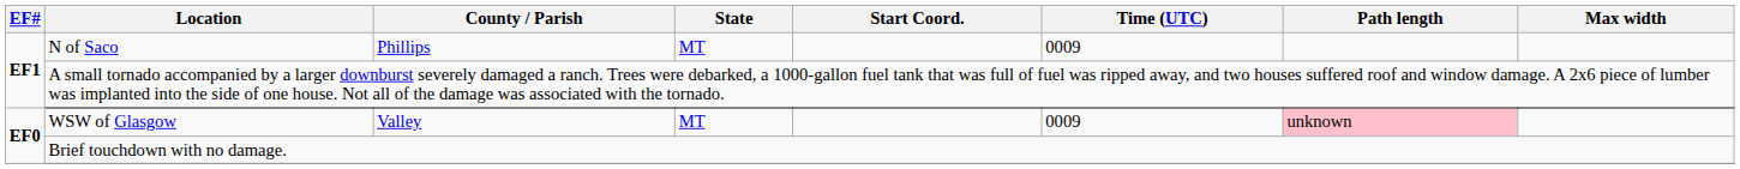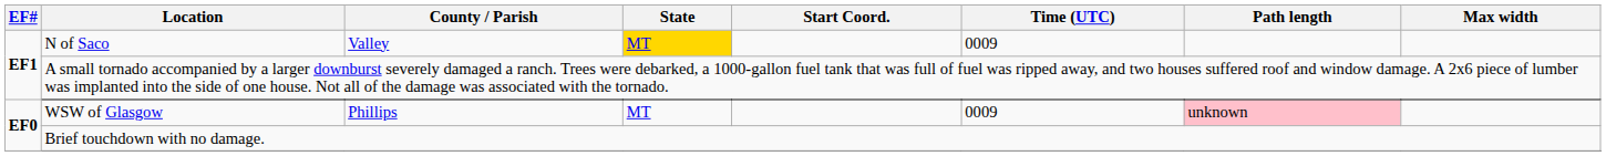N of Saco | County / Parish: Phillips -> Valley
N of Saco | State: no background -> gold background
WSW of Glasgow | County / Parish: Valley -> Phillips
